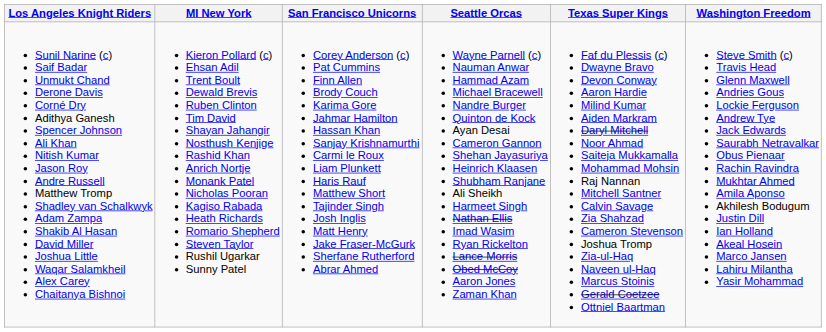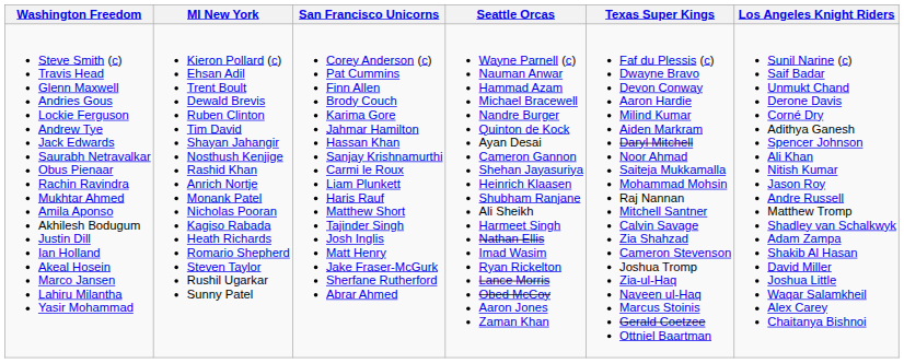columns swapped: Los Angeles Knight Riders <-> Washington Freedom
